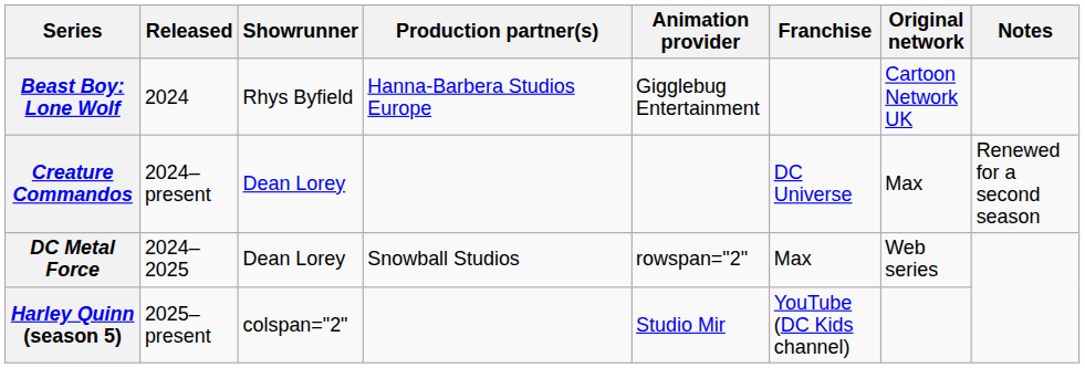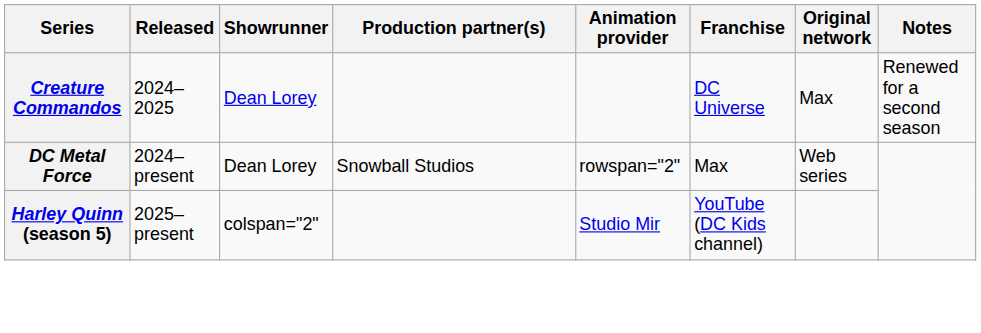- row: Beast Boy: Lone Wolf | 2024 | Rhys Byfield | Hanna-Barbera Studios Europe | Gigglebug Entertainment | Cartoon Network UK
Creature Commandos | Released: 2024–present -> 2024–2025
DC Metal Force | Released: 2024–2025 -> 2024–present
